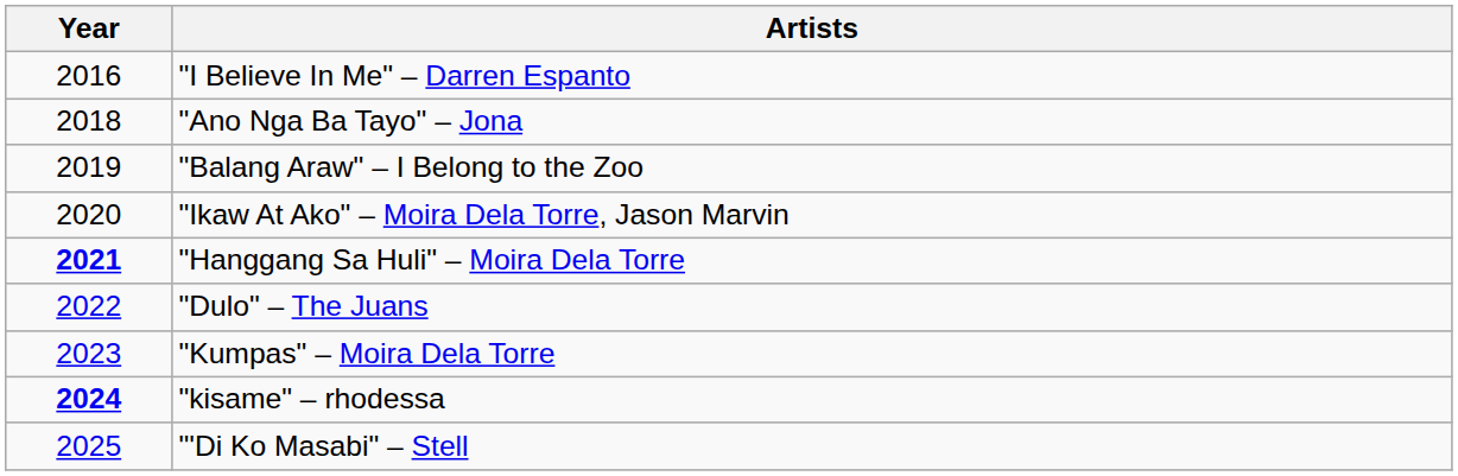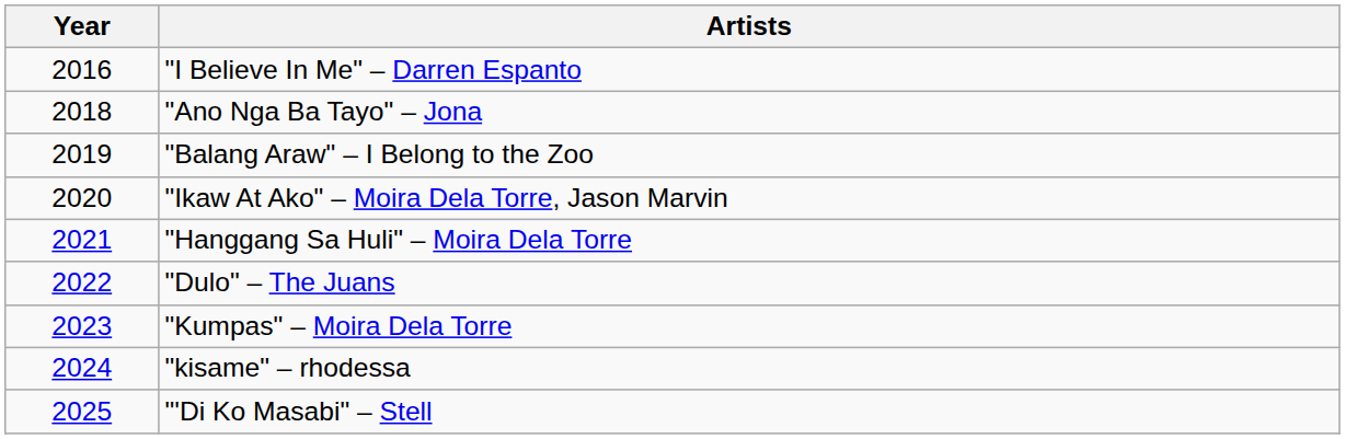"Hanggang Sa Huli" – Moira Dela Torre | Year: bold -> normal
"kisame" – rhodessa | Year: bold -> normal
